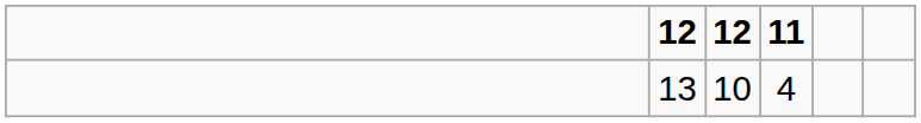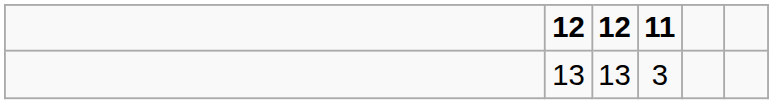row 2 | column 3: 10 -> 13
row 2 | 11: 4 -> 3
